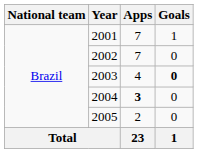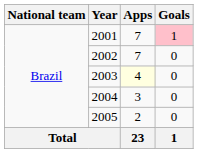2001 | Goals: no background -> pink background
2003 | Apps: no background -> lightyellow background
2003 | Goals: bold -> normal
2004 | Apps: bold -> normal
